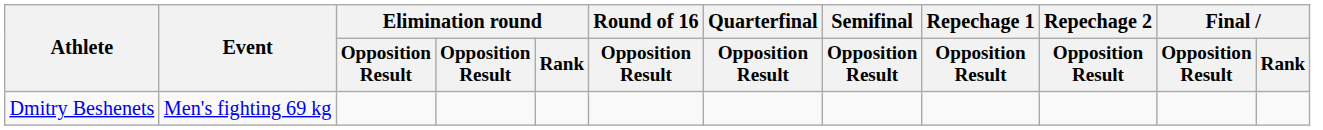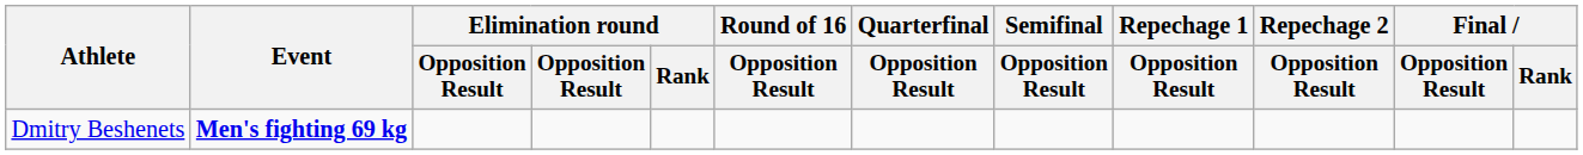Dmitry Beshenets | Event: normal -> bold
